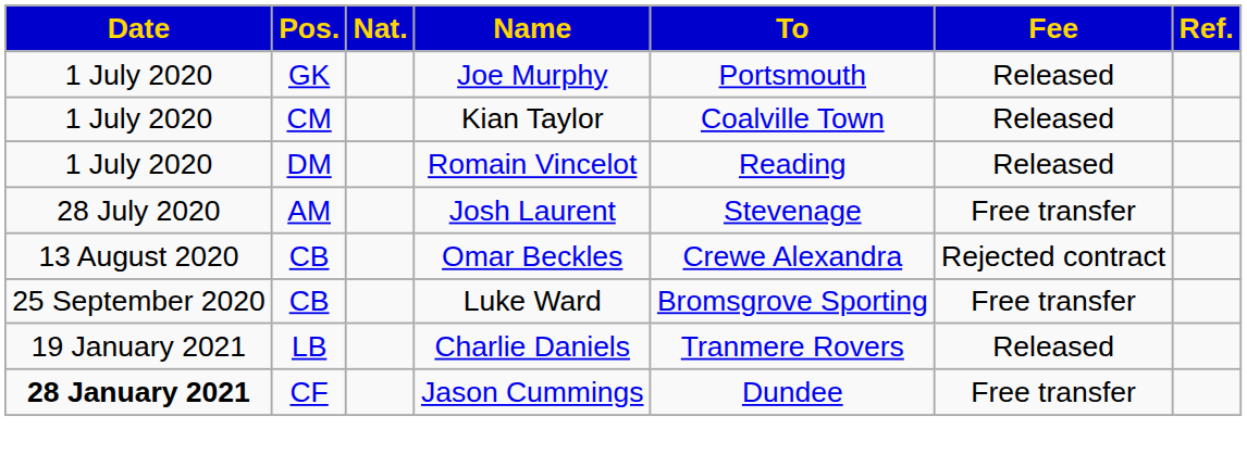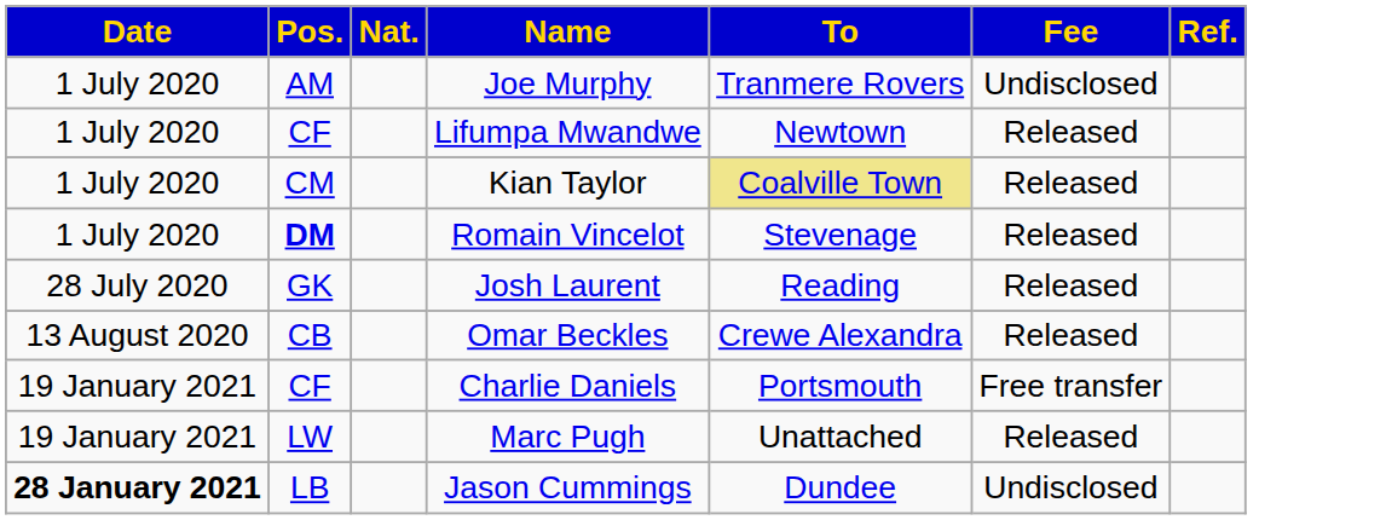Joe Murphy | Pos.: GK -> AM
Joe Murphy | To: Portsmouth -> Tranmere Rovers
Joe Murphy | Fee: Released -> Undisclosed
+ row: 1 July 2020 | CF | Lifumpa Mwandwe | Newtown | Released
Kian Taylor | To: no background -> khaki background
Romain Vincelot | Pos.: normal -> bold
Romain Vincelot | To: Reading -> Stevenage
Josh Laurent | Pos.: AM -> GK
Josh Laurent | To: Stevenage -> Reading
Josh Laurent | Fee: Free transfer -> Released
Omar Beckles | Fee: Rejected contract -> Released
- row: 25 September 2020 | CB | Luke Ward | Bromsgrove Sporting | Free transfer
Charlie Daniels | Pos.: LB -> CF
Charlie Daniels | To: Tranmere Rovers -> Portsmouth
Charlie Daniels | Fee: Released -> Free transfer
+ row: 19 January 2021 | LW | Marc Pugh | Unattached | Released
Jason Cummings | Pos.: CF -> LB
Jason Cummings | Fee: Free transfer -> Undisclosed
